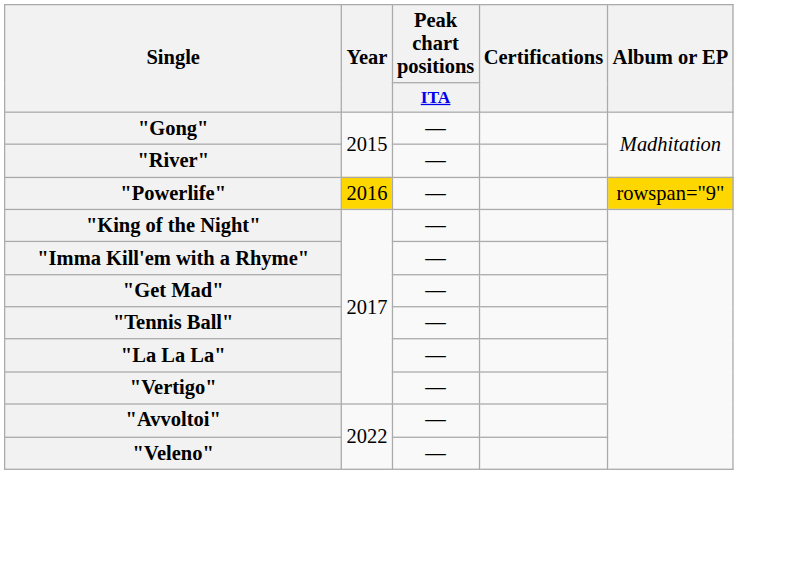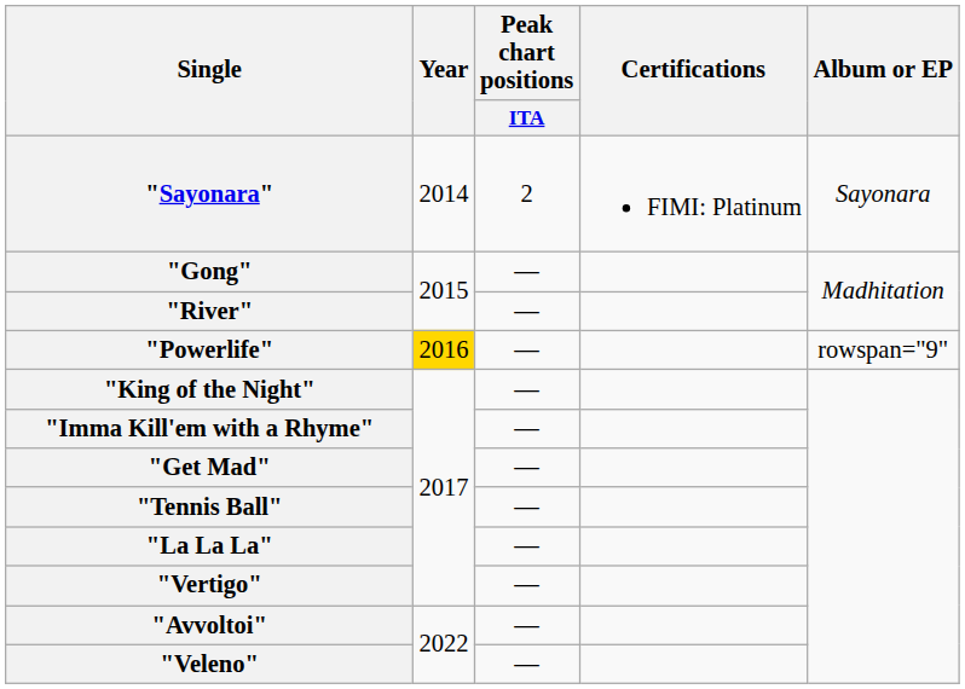+ row: "Sayonara" | 2014 | 2 | FIMI: Platinum | Sayonara
"Powerlife" | Album or EP: gold background -> no background
